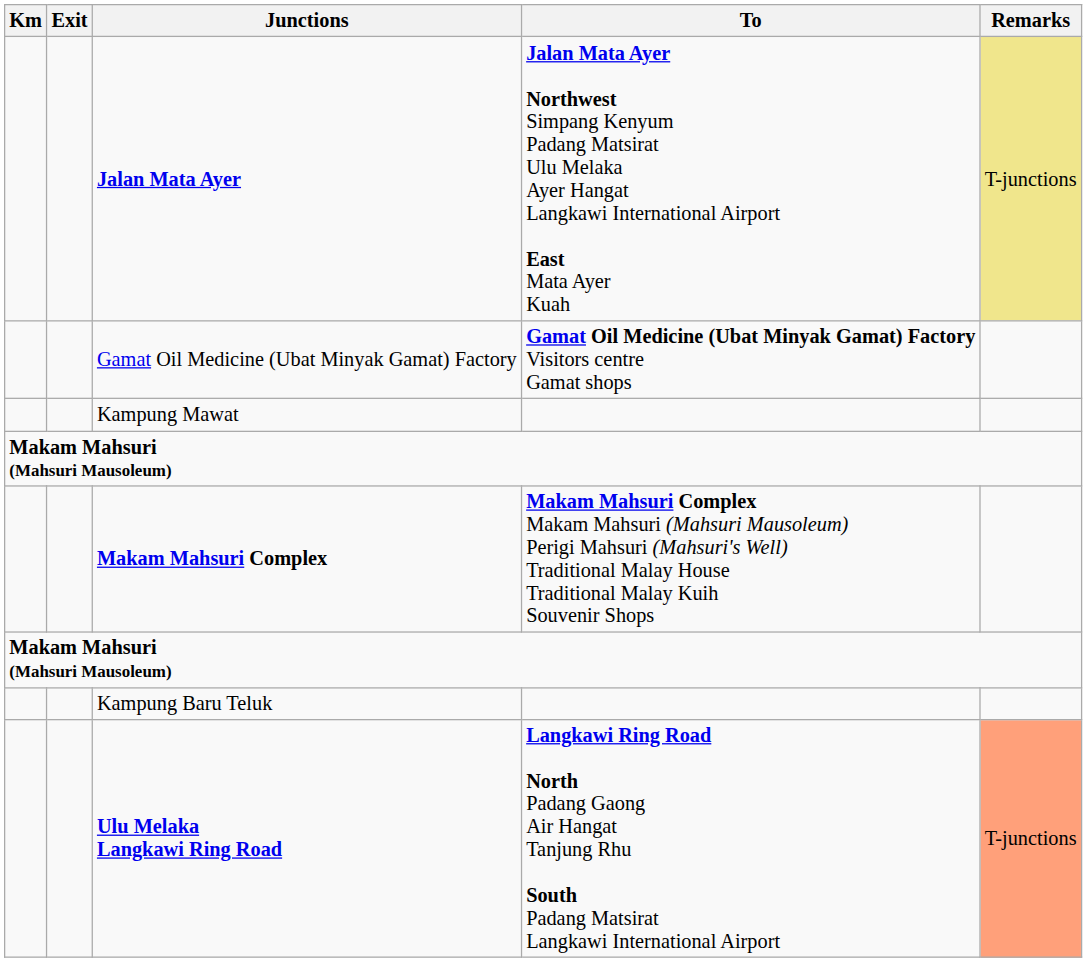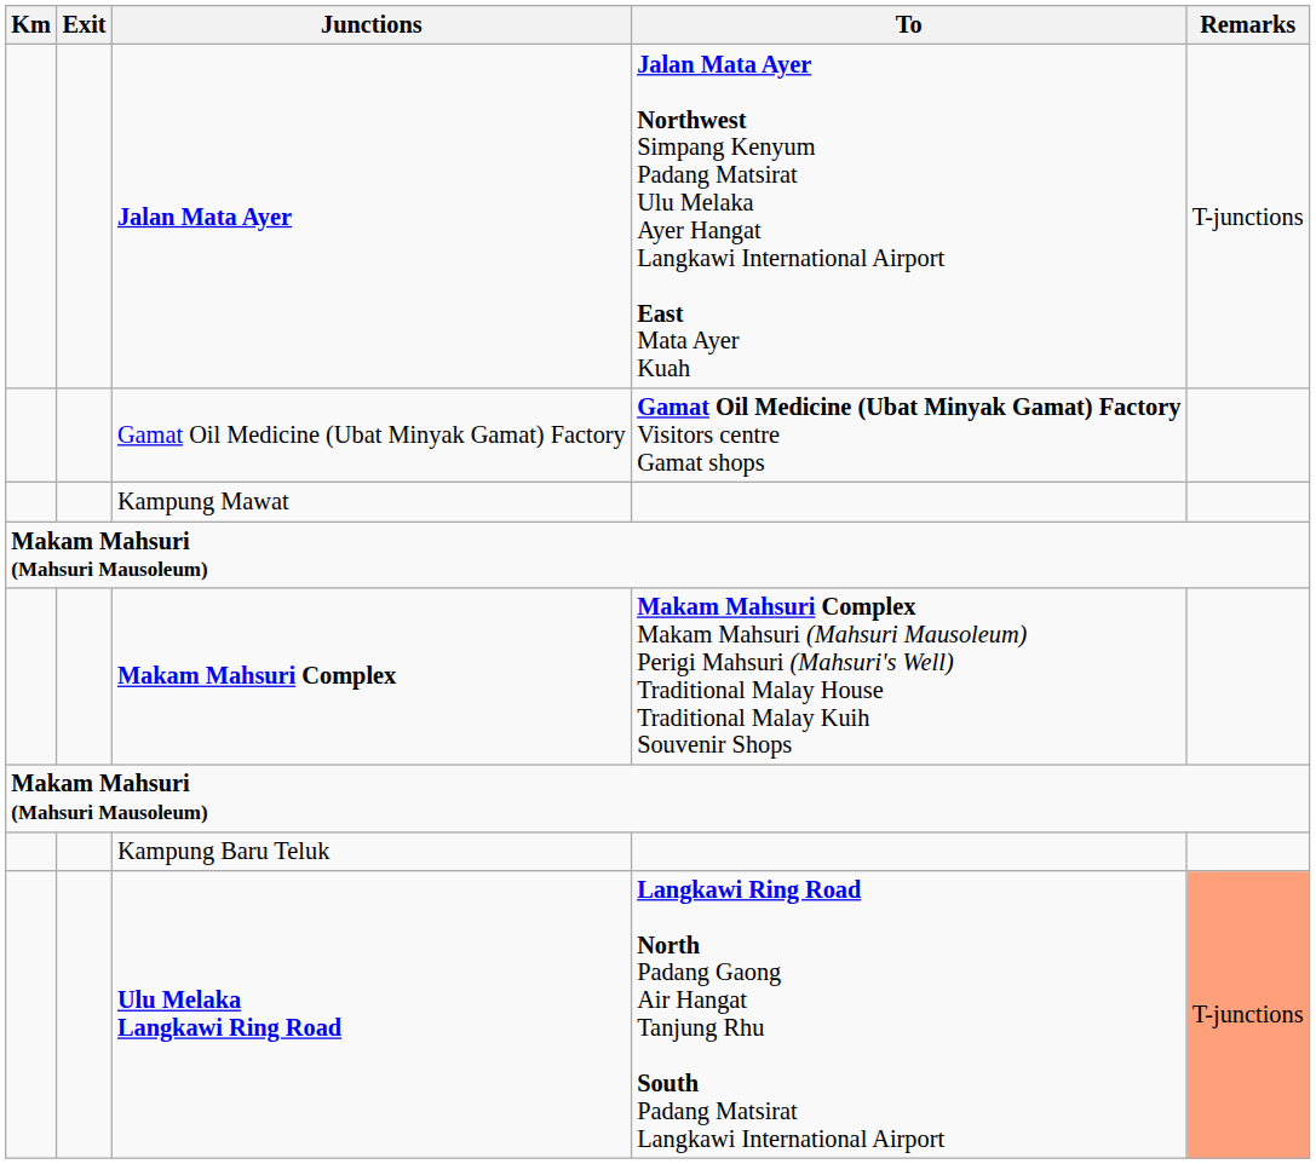Jalan Mata Ayer | Remarks: khaki background -> no background
